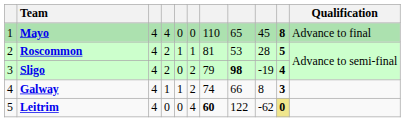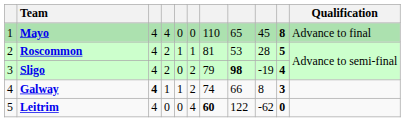Galway | column 3: normal -> bold
Leitrim | column 10: khaki background -> no background
